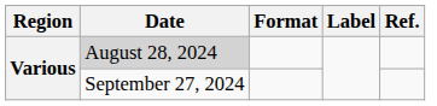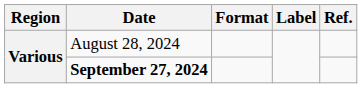August 28, 2024 | Date: lightgrey background -> no background
September 27, 2024 | Date: normal -> bold
